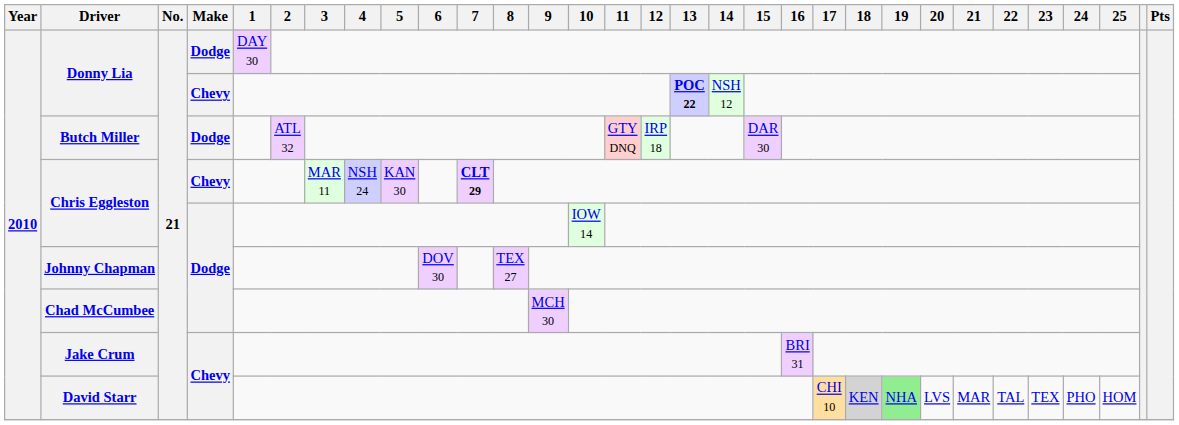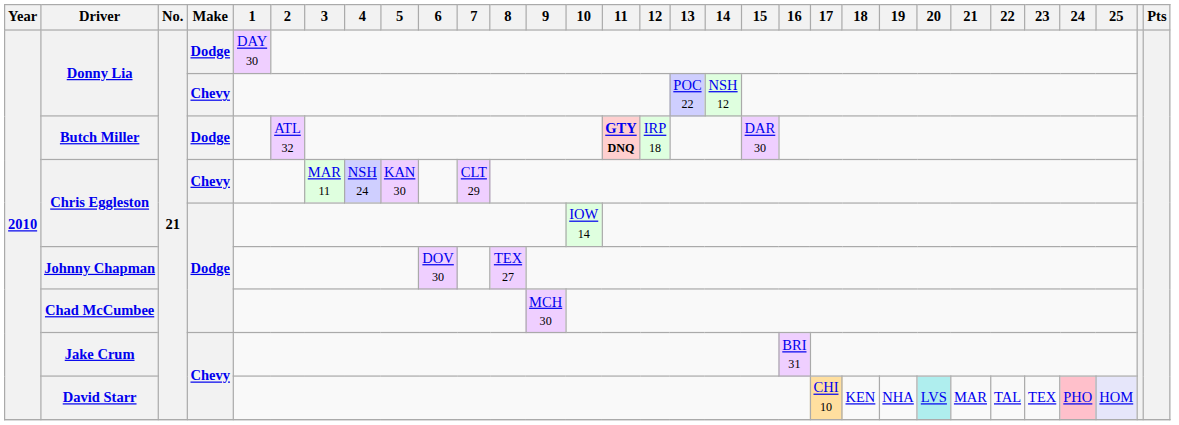Donny Lia / Chevy | 13: bold -> normal
Butch Miller | 11: normal -> bold
Chris Eggleston / Chevy | 7: bold -> normal
David Starr | 18: lightgrey background -> no background
David Starr | 19: lightgreen background -> no background
David Starr | 20: no background -> paleturquoise background
David Starr | 24: no background -> pink background
David Starr | 25: no background -> lavender background
